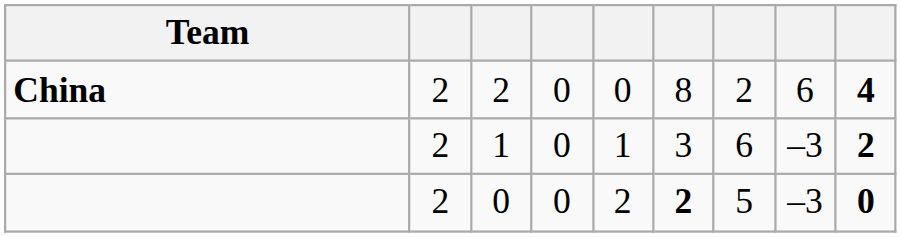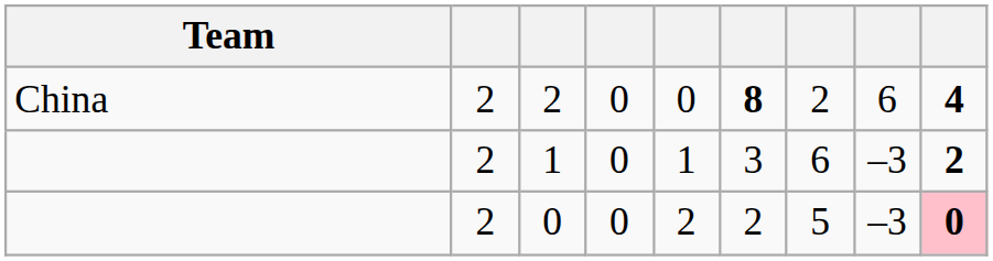row 2 | Team: bold -> normal
row 2 | column 6: normal -> bold
row 4 | column 6: bold -> normal
row 4 | column 9: no background -> pink background
